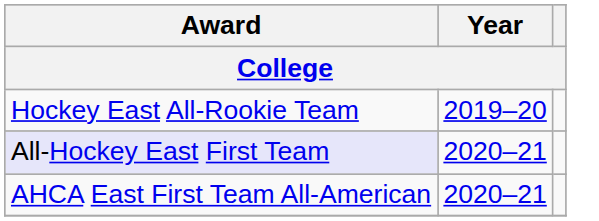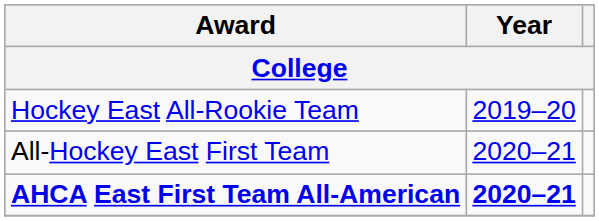row 4 | Award: lavender background -> no background
row 5 | Award: normal -> bold
row 5 | Year: normal -> bold
